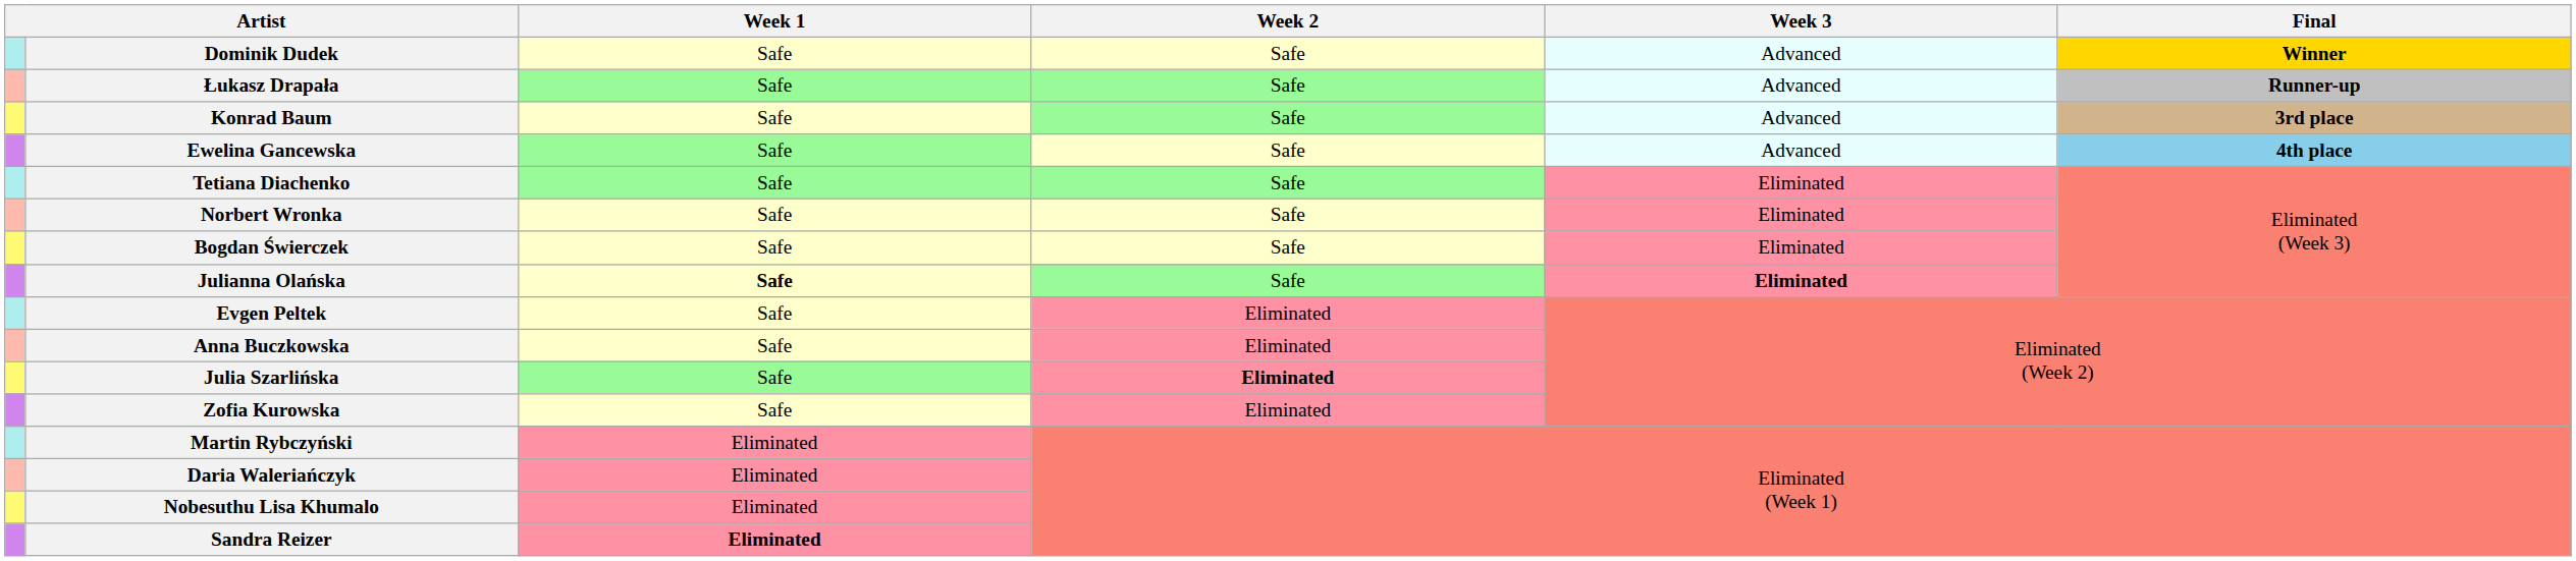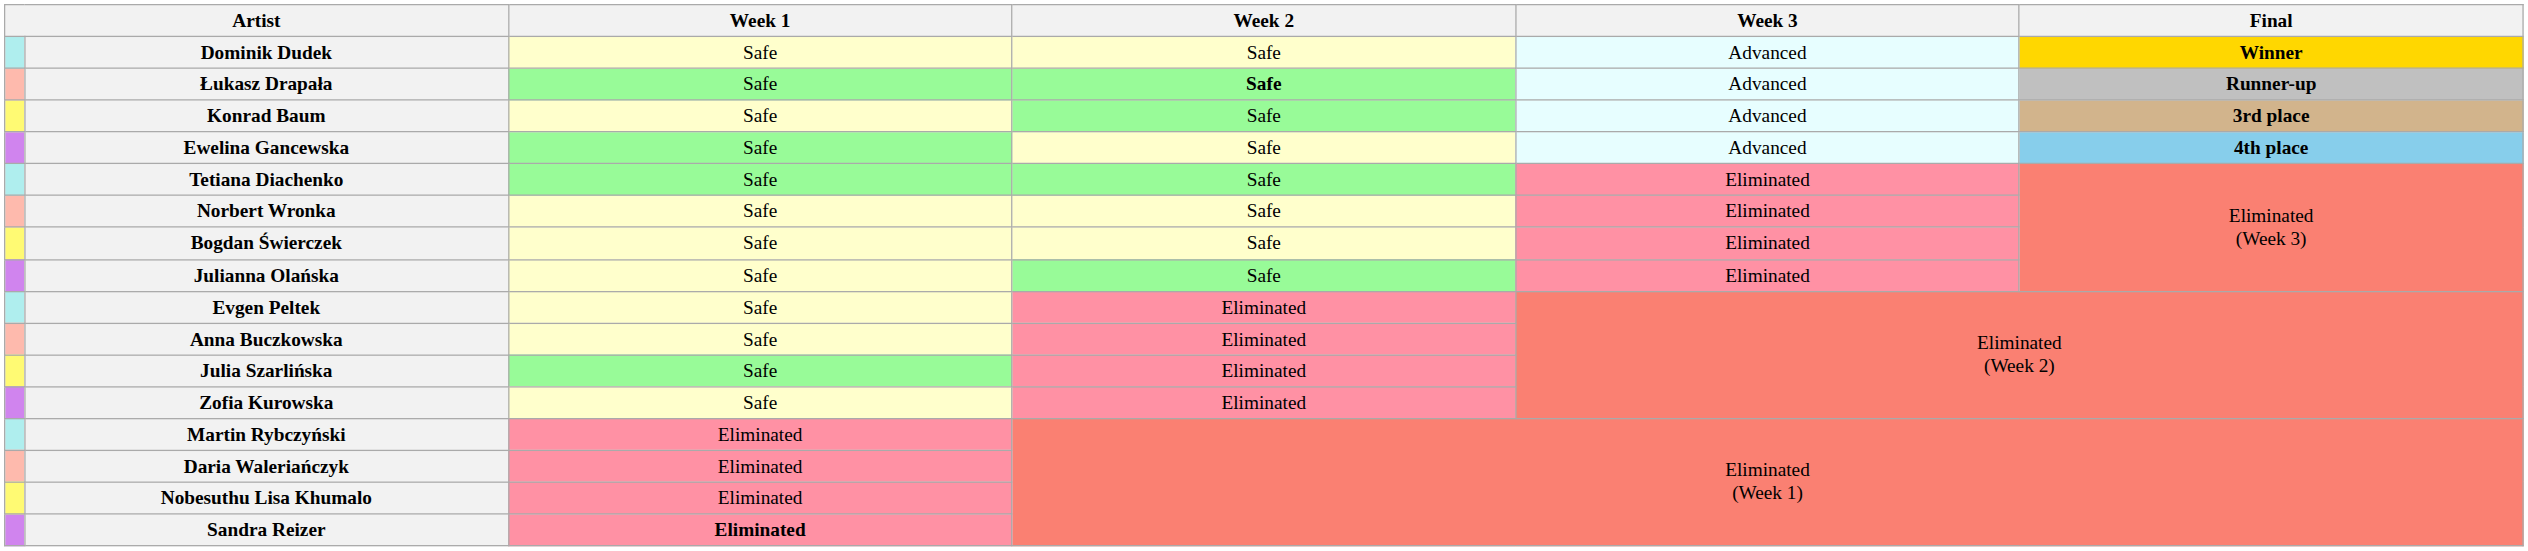Łukasz Drapała | Week 2: normal -> bold
Julianna Olańska | Week 1: bold -> normal
Julianna Olańska | Week 3: bold -> normal
Julia Szarlińska | Week 2: bold -> normal
